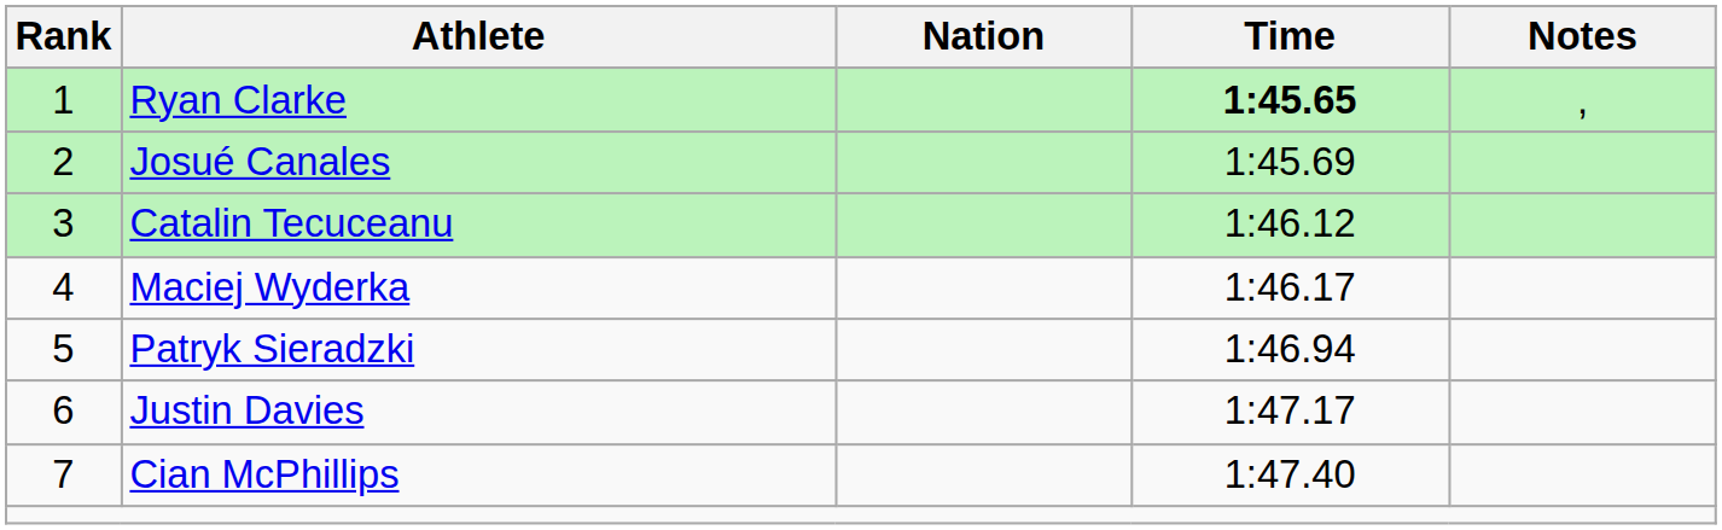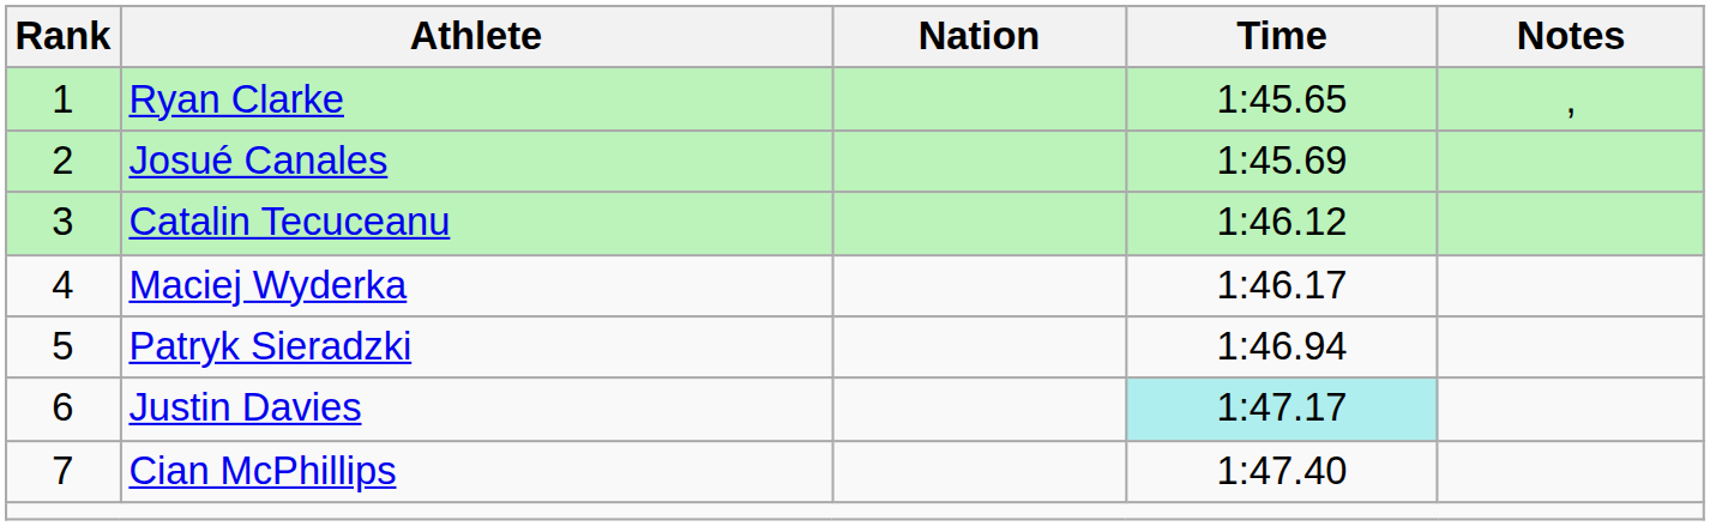Ryan Clarke | Time: bold -> normal
Justin Davies | Time: no background -> paleturquoise background
